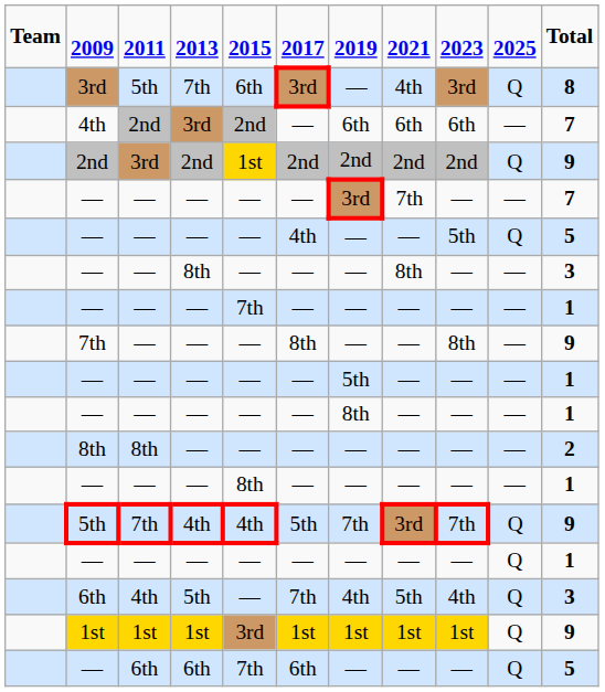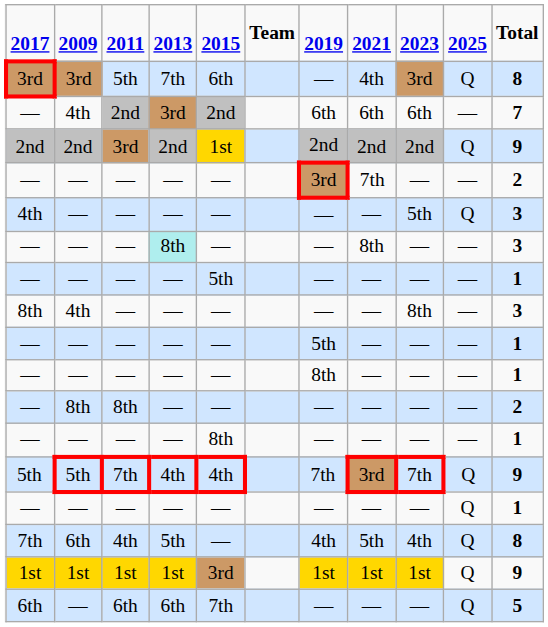columns swapped: Team <-> 2017
row 5 | Total: 7 -> 2
row 6 | Total: 5 -> 3
row 7 | 2013: no background -> paleturquoise background
row 8 | 2015: 7th -> 5th
row 9 | 2009: 7th -> 4th
row 9 | Total: 9 -> 3
row 16 | Total: 3 -> 8
